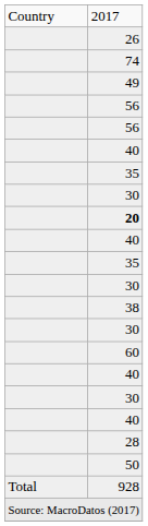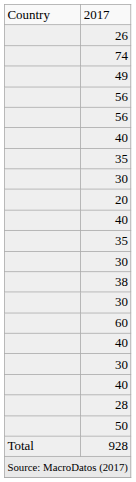20 | column 2: bold -> normal
